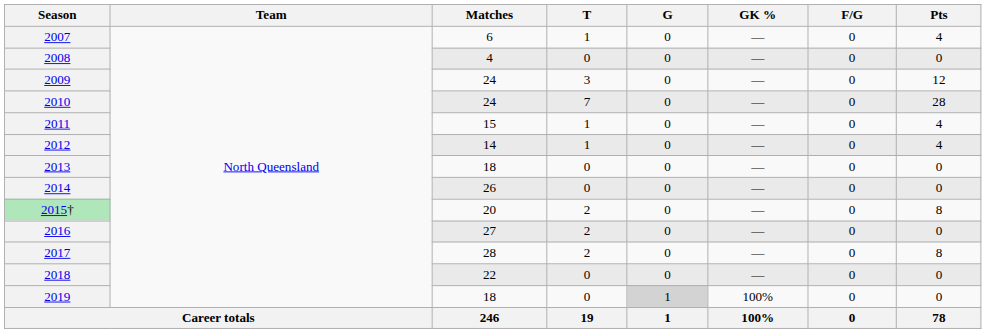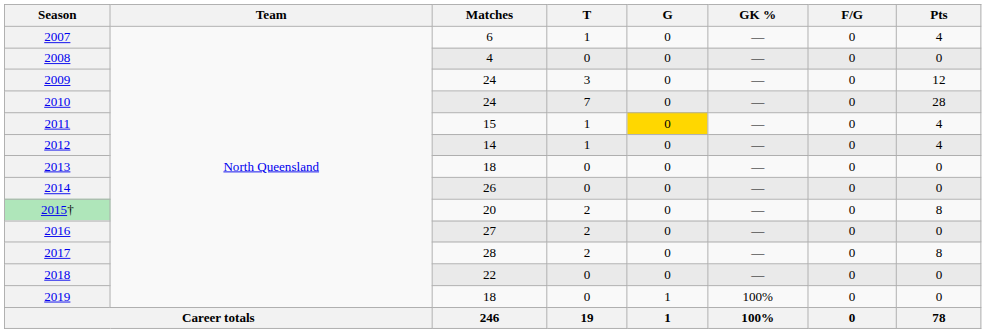2011 | G: no background -> gold background
2019 | G: lightgrey background -> no background
